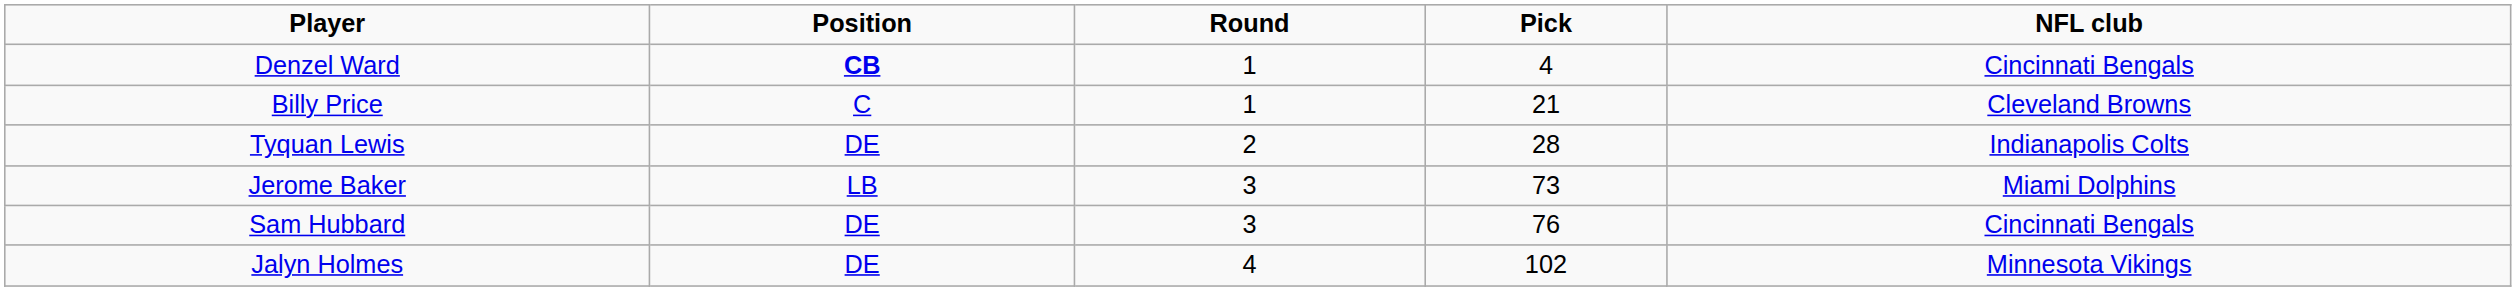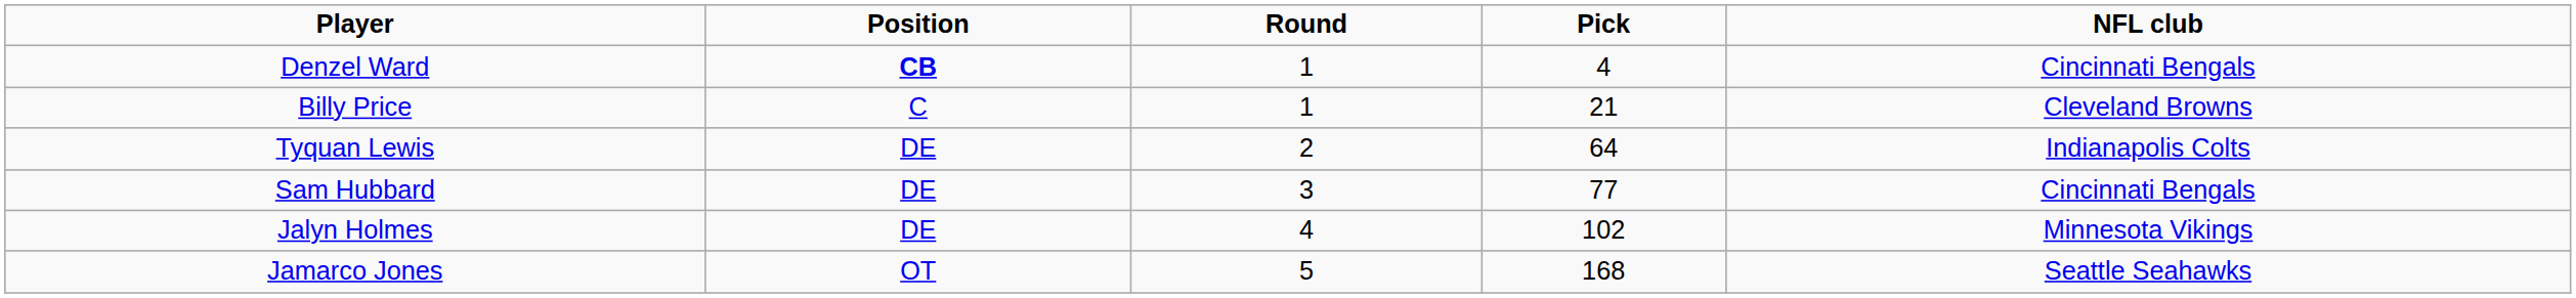Tyquan Lewis | Pick: 28 -> 64
- row: Jerome Baker | LB | 3 | 73 | Miami Dolphins
Sam Hubbard | Pick: 76 -> 77
+ row: Jamarco Jones | OT | 5 | 168 | Seattle Seahawks
